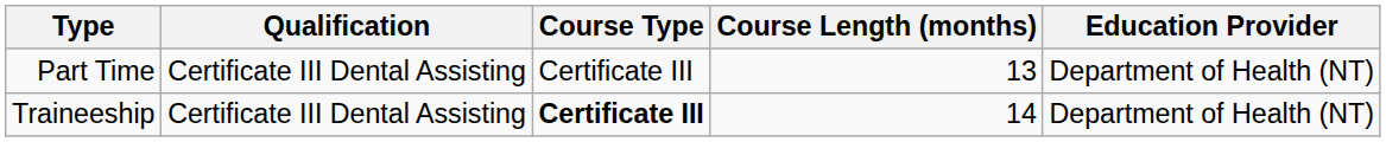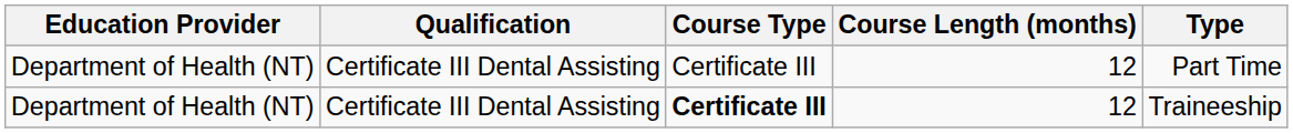columns swapped: Education Provider <-> Type
row 2 | Course Length (months): 13 -> 12
row 3 | Course Length (months): 14 -> 12
